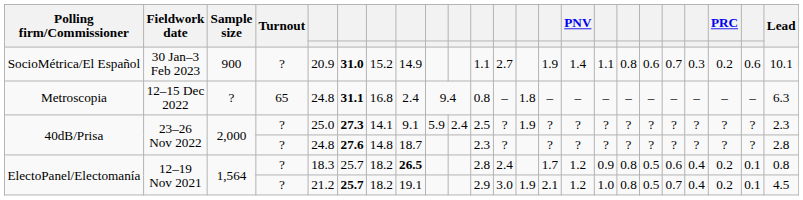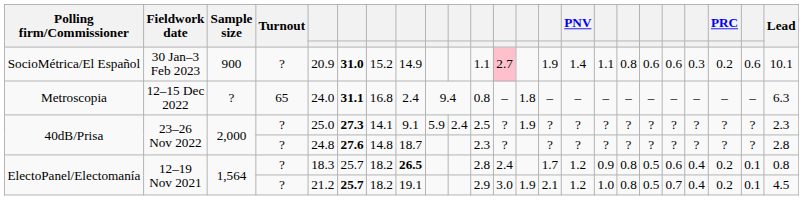SocioMétrica/El Español | column 12: no background -> pink background
SocioMétrica/El Español | column 19: 0.7 -> 0.6
Metroscopia | column 5: 24.8 -> 24.0
